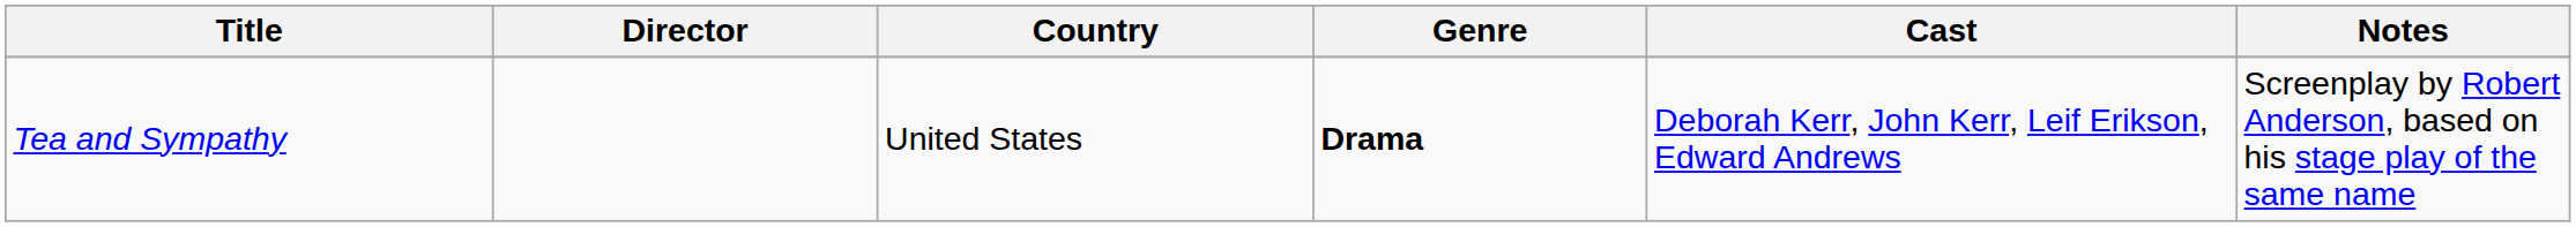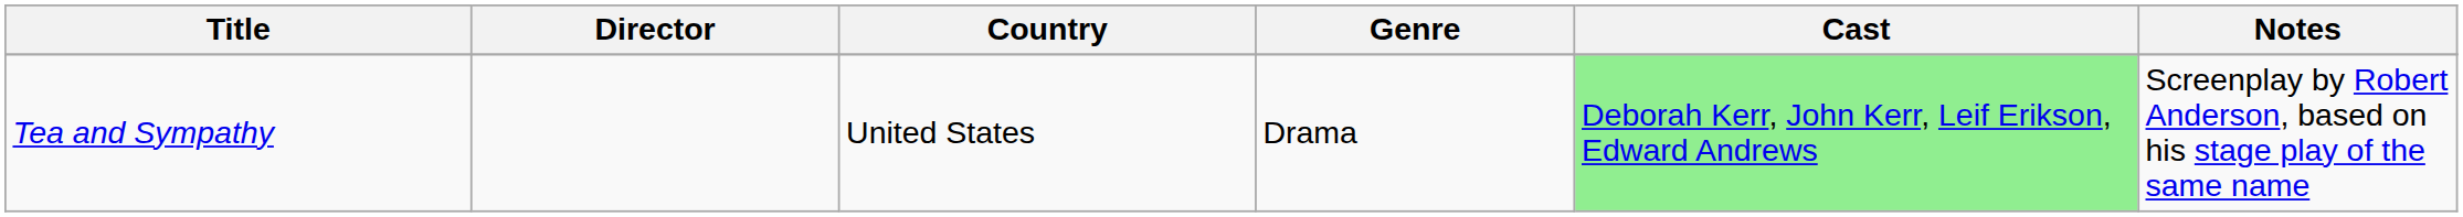Tea and Sympathy | Genre: bold -> normal
Tea and Sympathy | Cast: no background -> lightgreen background
